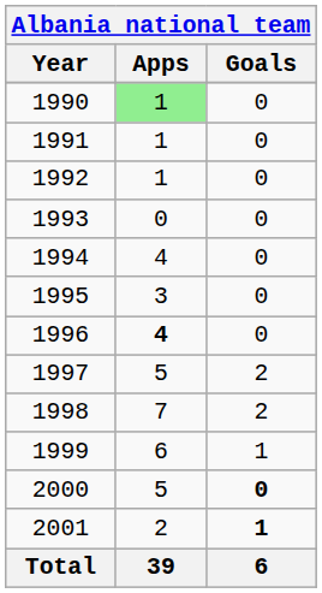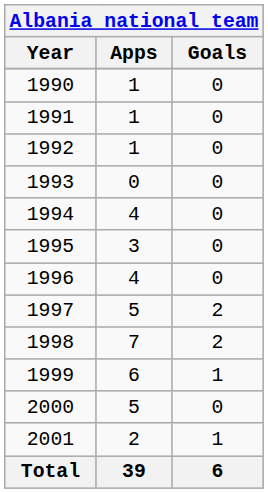1990 | Apps: lightgreen background -> no background
1996 | Apps: bold -> normal
2000 | Goals: bold -> normal
2001 | Goals: bold -> normal
